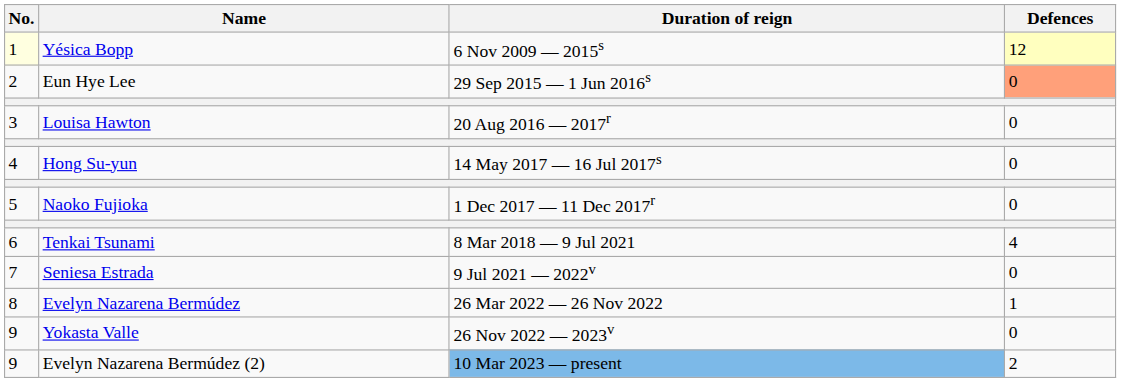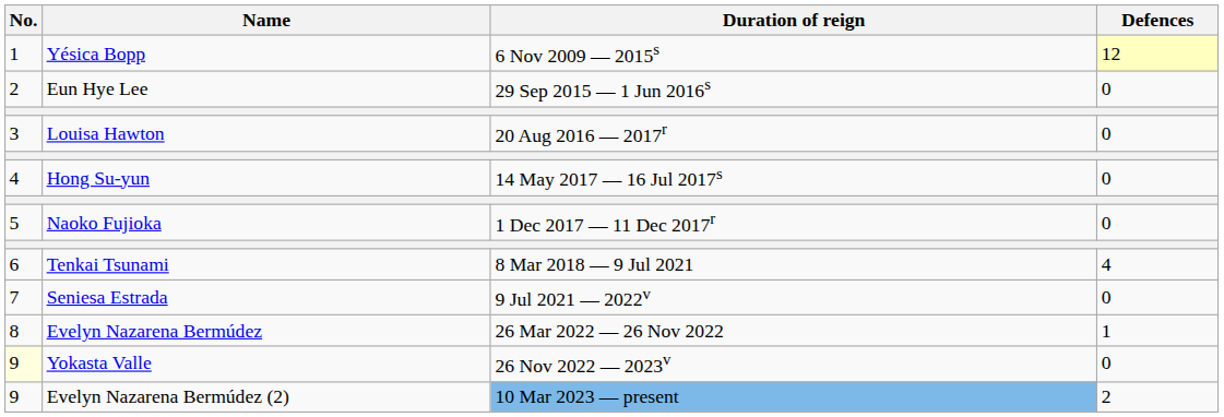Yésica Bopp | No.: lightyellow background -> no background
Eun Hye Lee | Defences: lightsalmon background -> no background
Yokasta Valle | No.: no background -> lightyellow background
